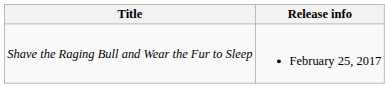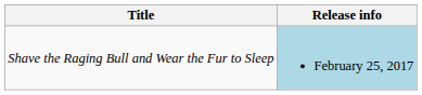Shave the Raging Bull and Wear the Fur to Sleep | Release info: no background -> lightblue background
